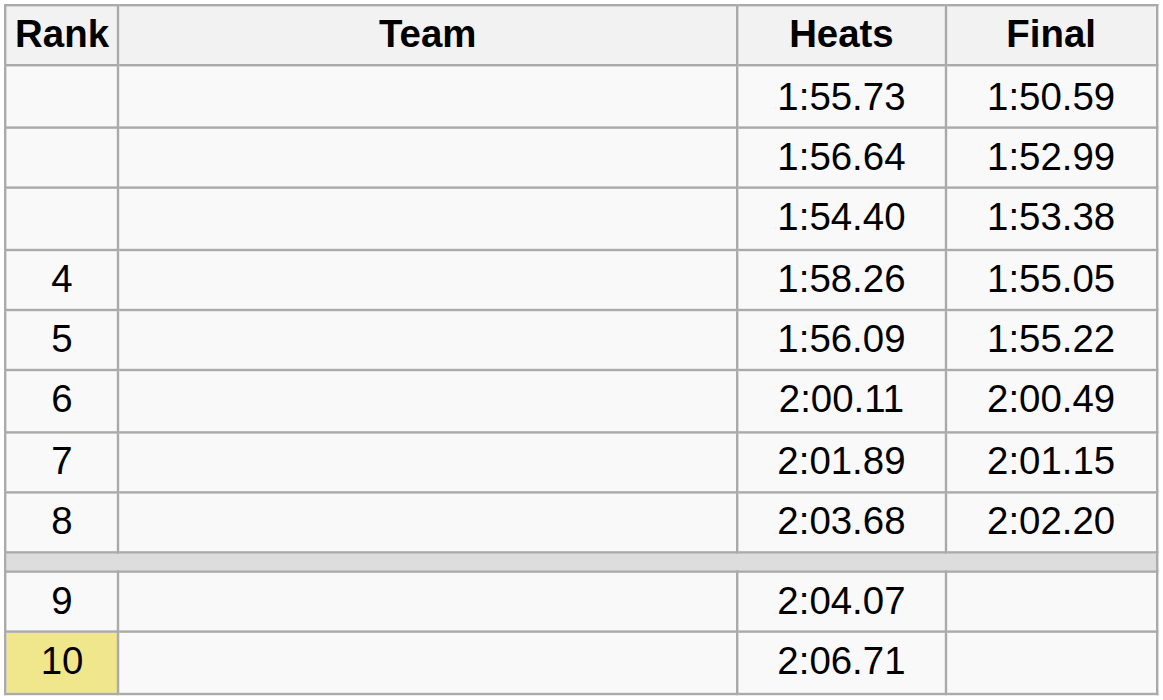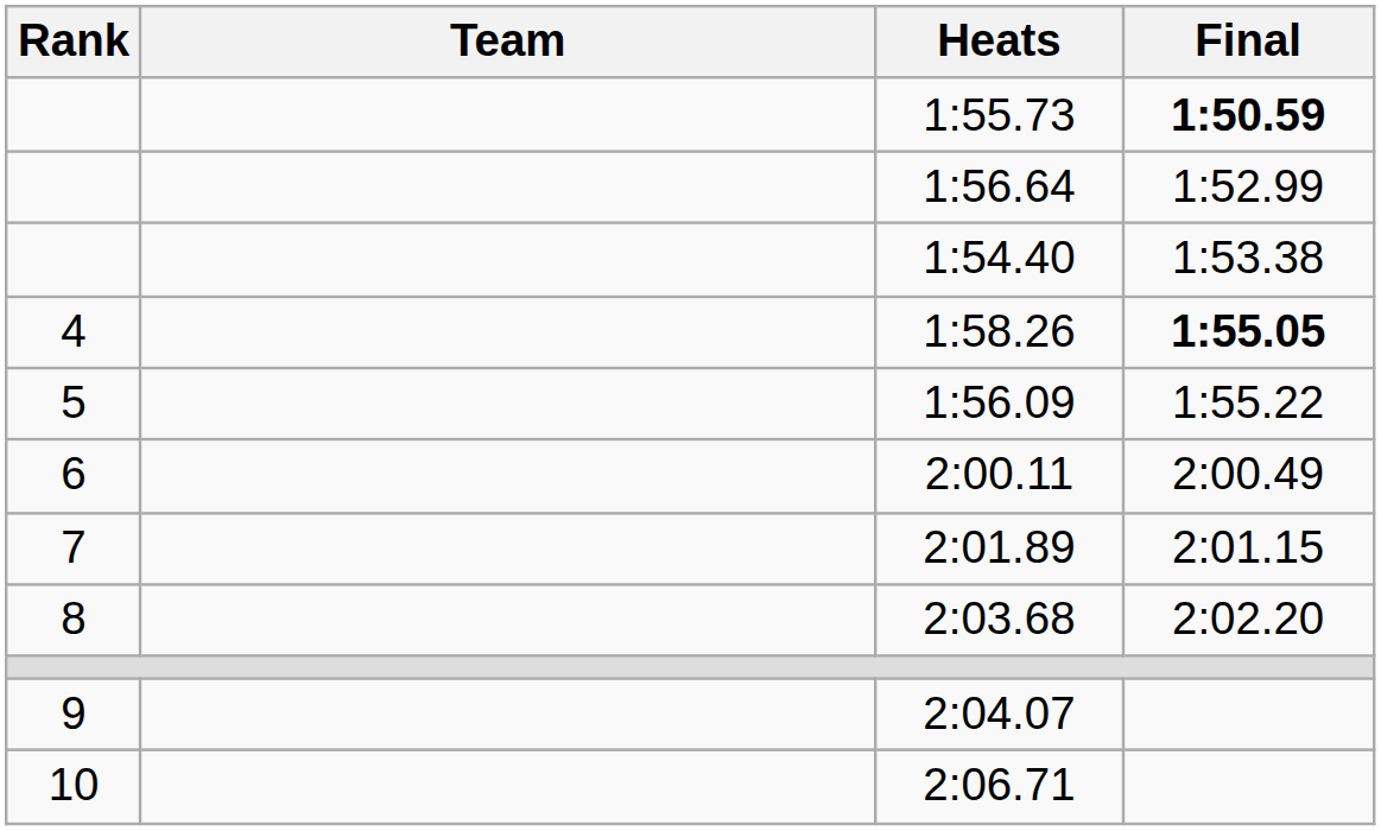1:55.73 | Final: normal -> bold
1:58.26 | Final: normal -> bold
2:06.71 | Rank: khaki background -> no background
